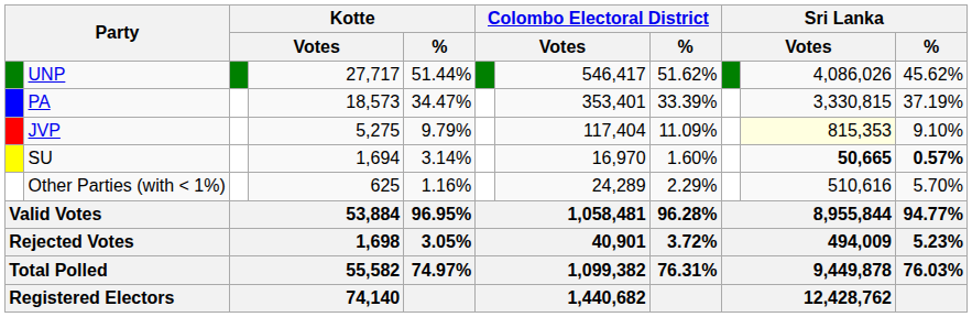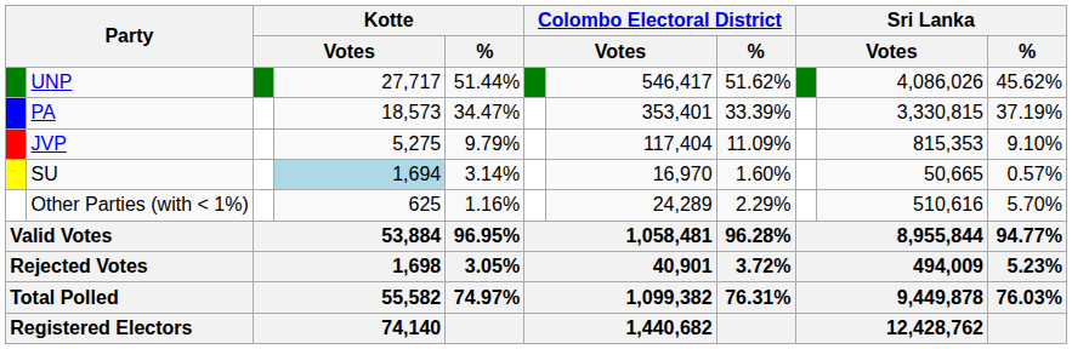JVP | column 10: lightyellow background -> no background
SU | column 4: no background -> lightblue background
SU | column 10: bold -> normal
SU | Sri Lanka / %: bold -> normal
